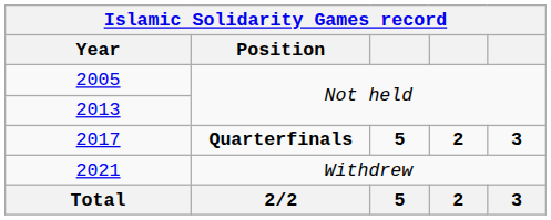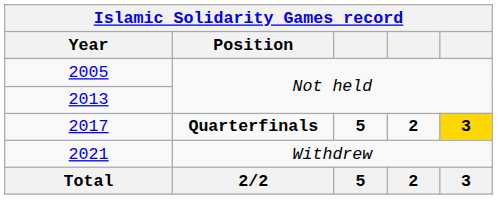2017 | column 5: no background -> gold background
